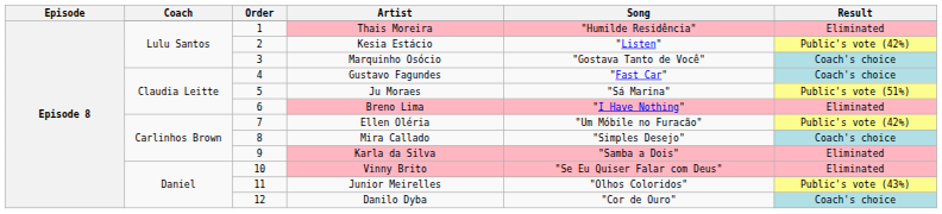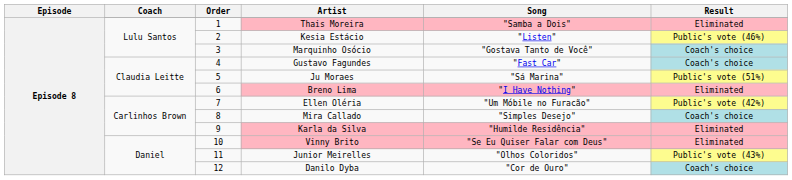Thais Moreira | Song: "Humilde Residência" -> "Samba a Dois"
Kesia Estácio | Result: Public's vote (42%) -> Public's vote (46%)
Karla da Silva | Song: "Samba a Dois" -> "Humilde Residência"
